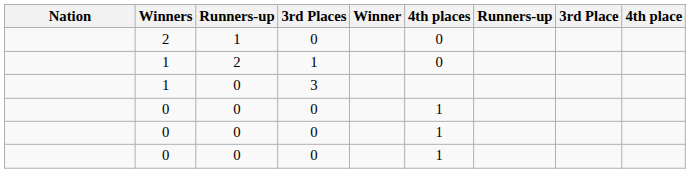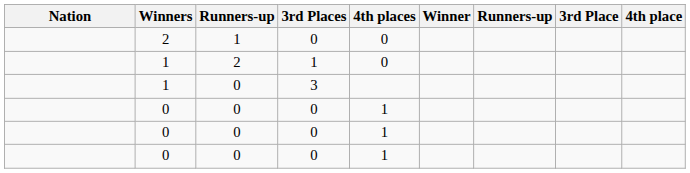columns swapped: 4th places <-> Winner
